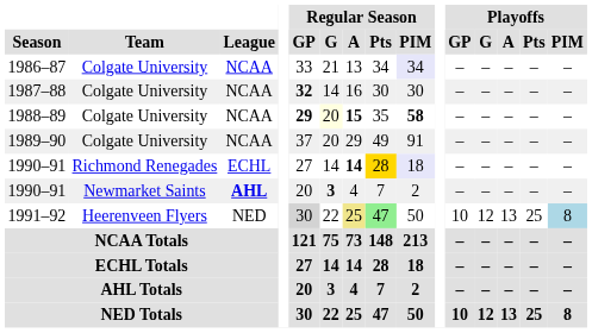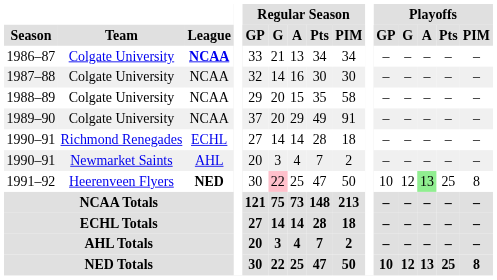1986–87 | League: normal -> bold
1986–87 | Regular Season / PIM: lavender background -> no background
1987–88 | Regular Season / GP: bold -> normal
1988–89 | Regular Season / GP: bold -> normal
1988–89 | Regular Season / G: lightyellow background -> no background
1988–89 | Regular Season / A: bold -> normal
1988–89 | Regular Season / PIM: bold -> normal
1990–91 / Richmond Renegades | Regular Season / A: bold -> normal
1990–91 / Richmond Renegades | Regular Season / Pts: gold background -> no background
1990–91 / Richmond Renegades | Regular Season / PIM: lavender background -> no background
1990–91 / Newmarket Saints | League: bold -> normal
1990–91 / Newmarket Saints | Regular Season / G: bold -> normal
1991–92 | League: normal -> bold
1991–92 | Regular Season / GP: lightgrey background -> no background
1991–92 | Regular Season / G: no background -> pink background
1991–92 | Regular Season / A: khaki background -> no background
1991–92 | Regular Season / Pts: lightgreen background -> no background
1991–92 | Playoffs / A: no background -> lightgreen background
1991–92 | Playoffs / PIM: lightblue background -> no background
